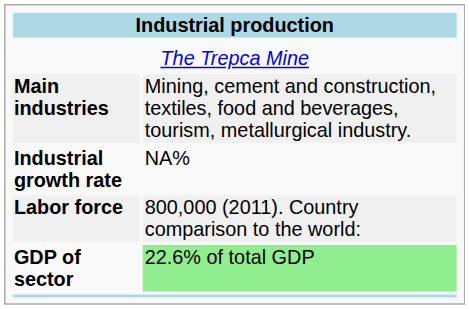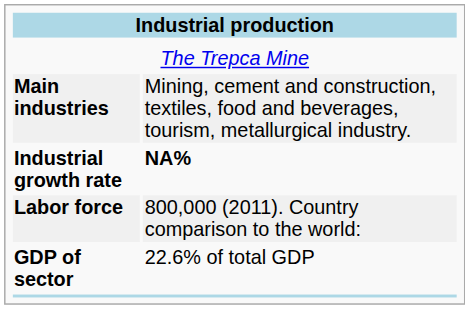Industrial growth rate | column 2: normal -> bold
GDP of sector | column 2: lightgreen background -> no background
